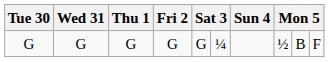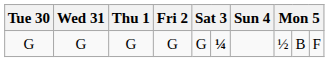row 2 | column 6: normal -> bold
